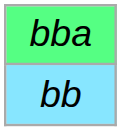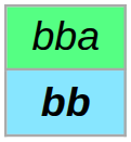row 2 | column 1: normal -> bold
